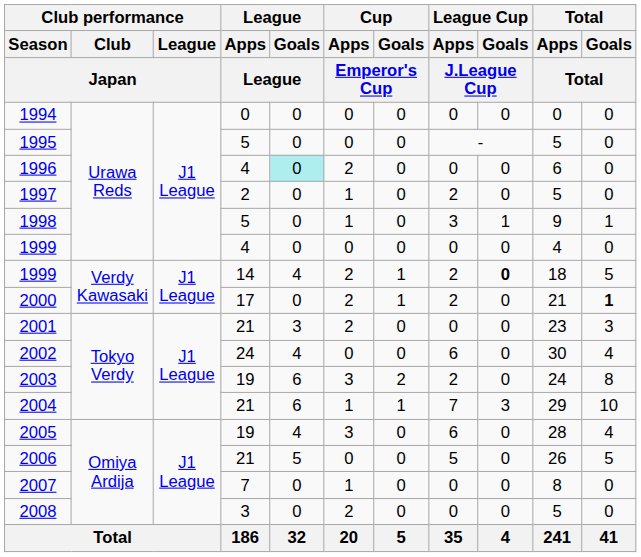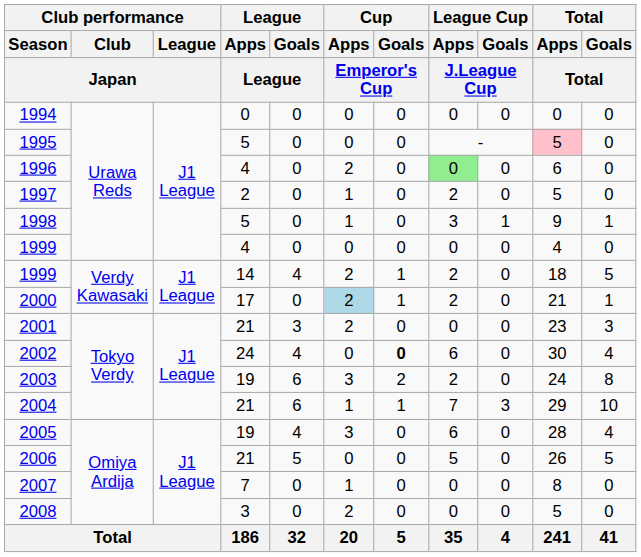1995 | Total / Apps / Total: no background -> pink background
1996 | League / Goals / League: paleturquoise background -> no background
1996 | League Cup / Apps / J.League Cup: no background -> lightgreen background
1999 / 14 | League Cup / Goals / J.League Cup: bold -> normal
2000 | Cup / Apps / Emperor's Cup: no background -> lightblue background
2000 | Total / Goals / Total: bold -> normal
2002 | Cup / Goals / Emperor's Cup: normal -> bold
